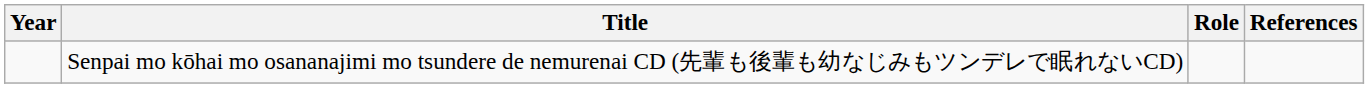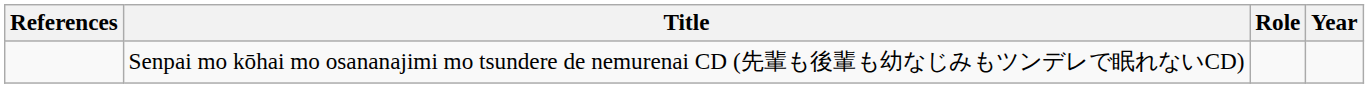columns swapped: Year <-> References
